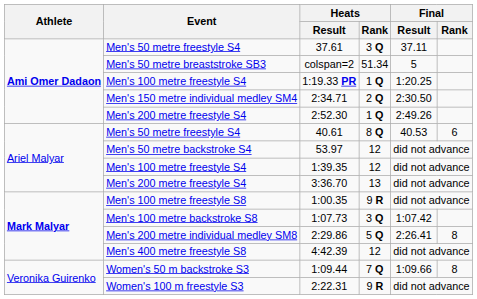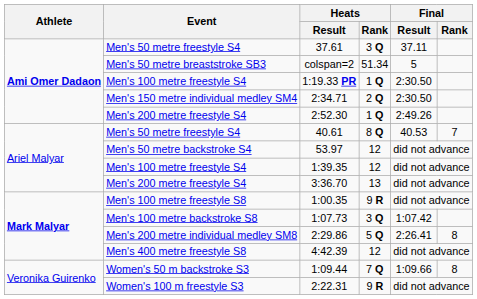1:19.33 PR | Final / Result: 1:20.25 -> 2:30.50
40.61 | Final / Rank: 6 -> 7
